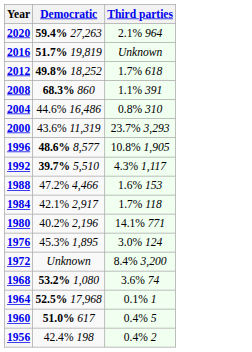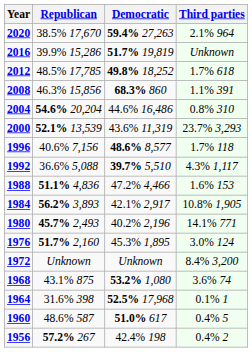+ column: Republican | 38.5% 17,670 | 39.9% 15,286 | 48.5% 17,785 | 46.3% 15,856 | 54.6% 20,204 | 52.1% 13,539 | 40.6% 7,156 | 36.6% 5,088 | 51.1% 4,836 | 56.2% 3,893 | 45.7% 2,493 | 51.7% 2,160 | Unknown | 43.1% 875 | 31.6% 398 | 48.6% 587 | 57.2% 267
1996 | Third parties: 10.8% 1,905 -> 1.7% 118
1984 | Third parties: 1.7% 118 -> 10.8% 1,905
